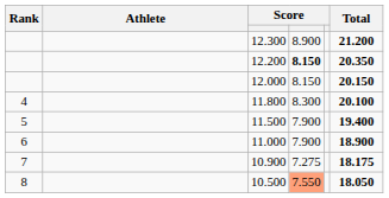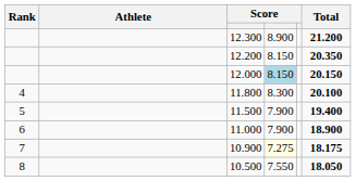12.200 | column 4: bold -> normal
12.000 | column 4: no background -> lightblue background
10.900 | column 4: no background -> lightyellow background
10.500 | column 4: lightsalmon background -> no background
